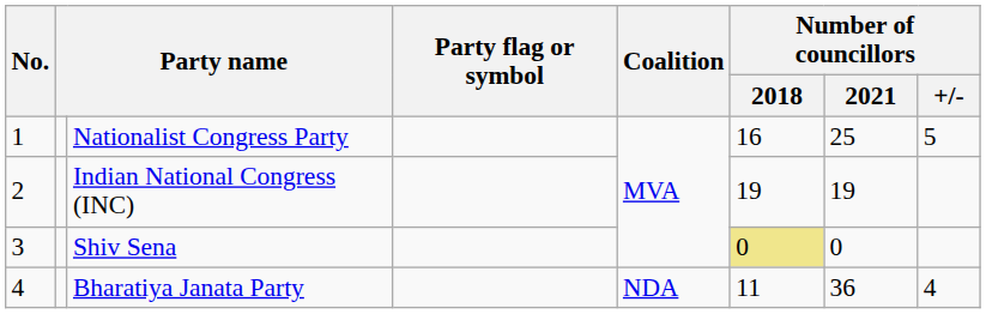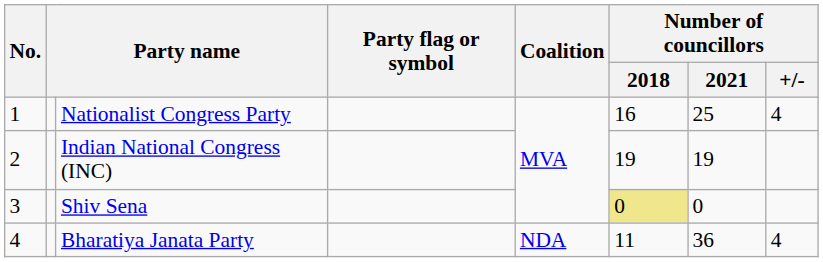Nationalist Congress Party | Number of councillors / +/-: 5 -> 4
